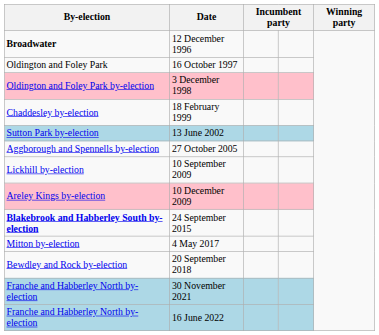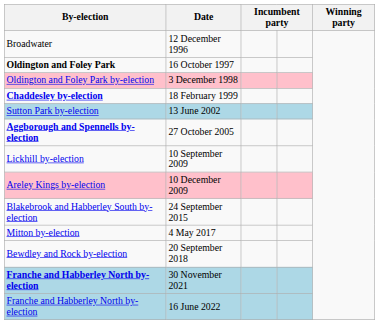12 December 1996 | By-election: bold -> normal
16 October 1997 | By-election: normal -> bold
18 February 1999 | By-election: normal -> bold
27 October 2005 | By-election: normal -> bold
24 September 2015 | By-election: bold -> normal
30 November 2021 | By-election: normal -> bold
